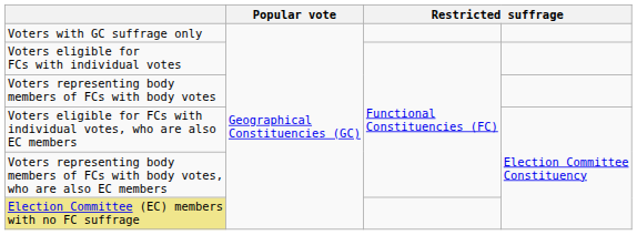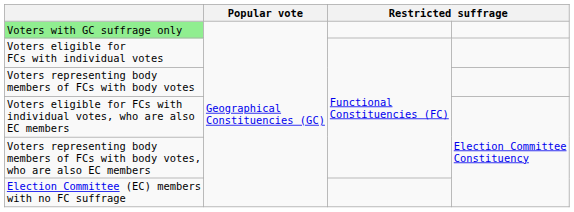Voters with GC suffrage only | column 1: no background -> lightgreen background
Election Committee (EC) members with no FC suffrage | column 1: khaki background -> no background
